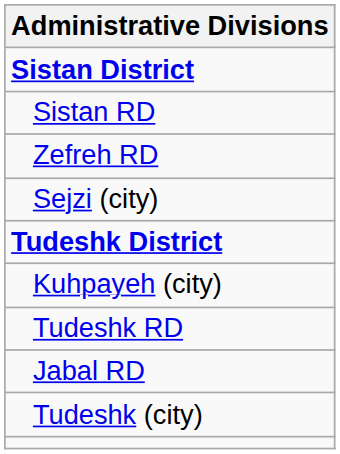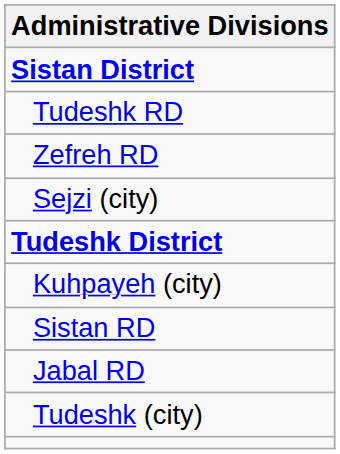row 3 | column 1: Sistan RD -> Tudeshk RD
row 8 | column 1: Tudeshk RD -> Sistan RD
